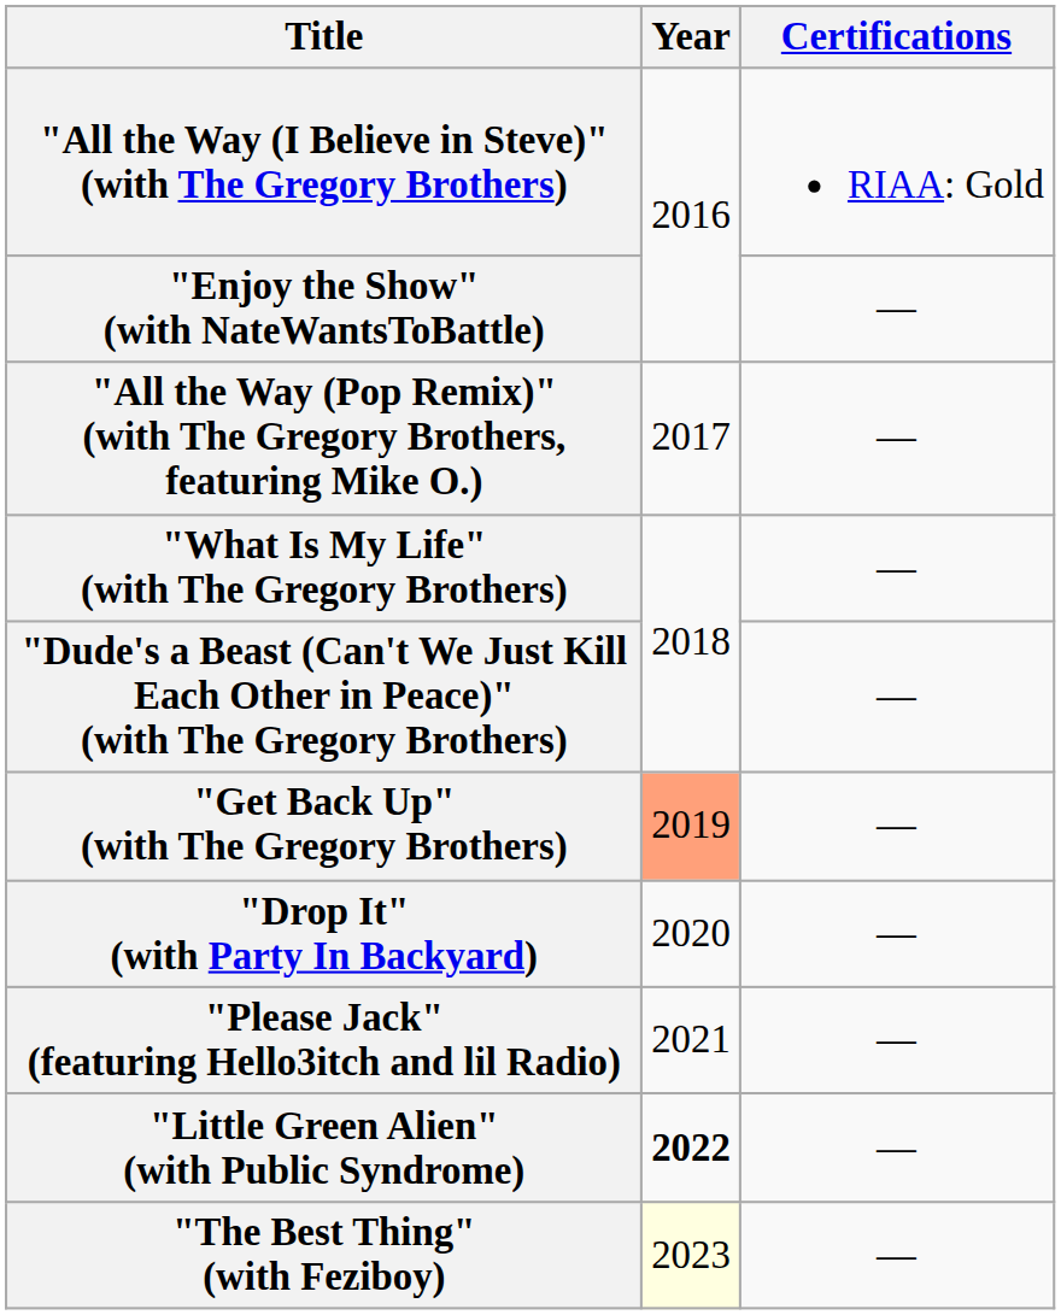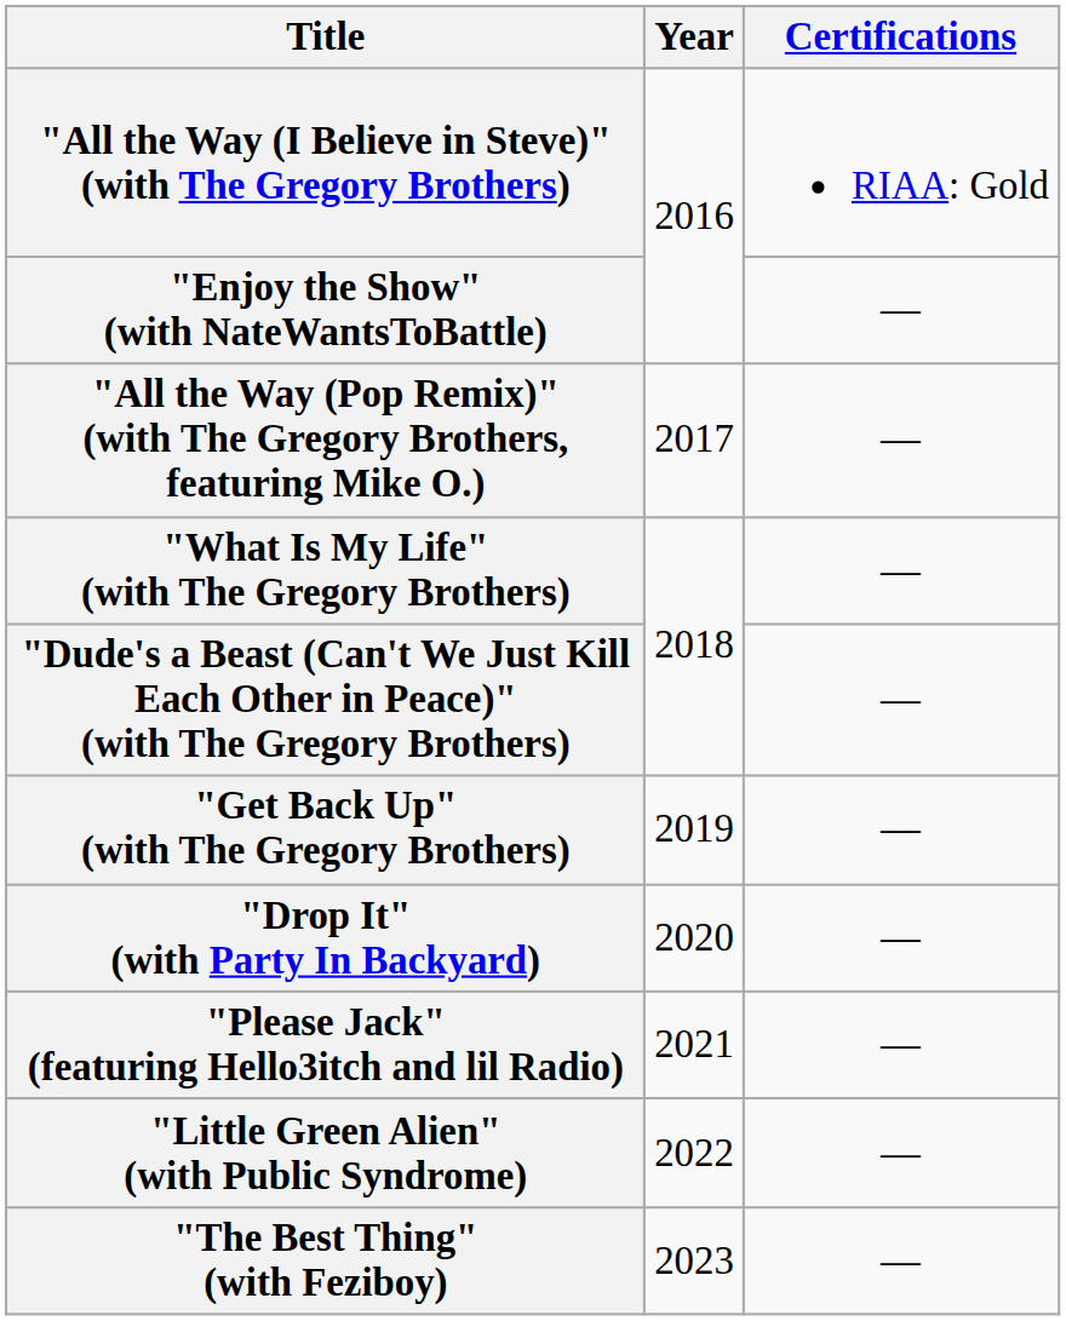"Get Back Up" (with The Gregory Brothers) | Year: lightsalmon background -> no background
"Little Green Alien" (with Public Syndrome) | Year: bold -> normal
"The Best Thing" (with Feziboy) | Year: lightyellow background -> no background
